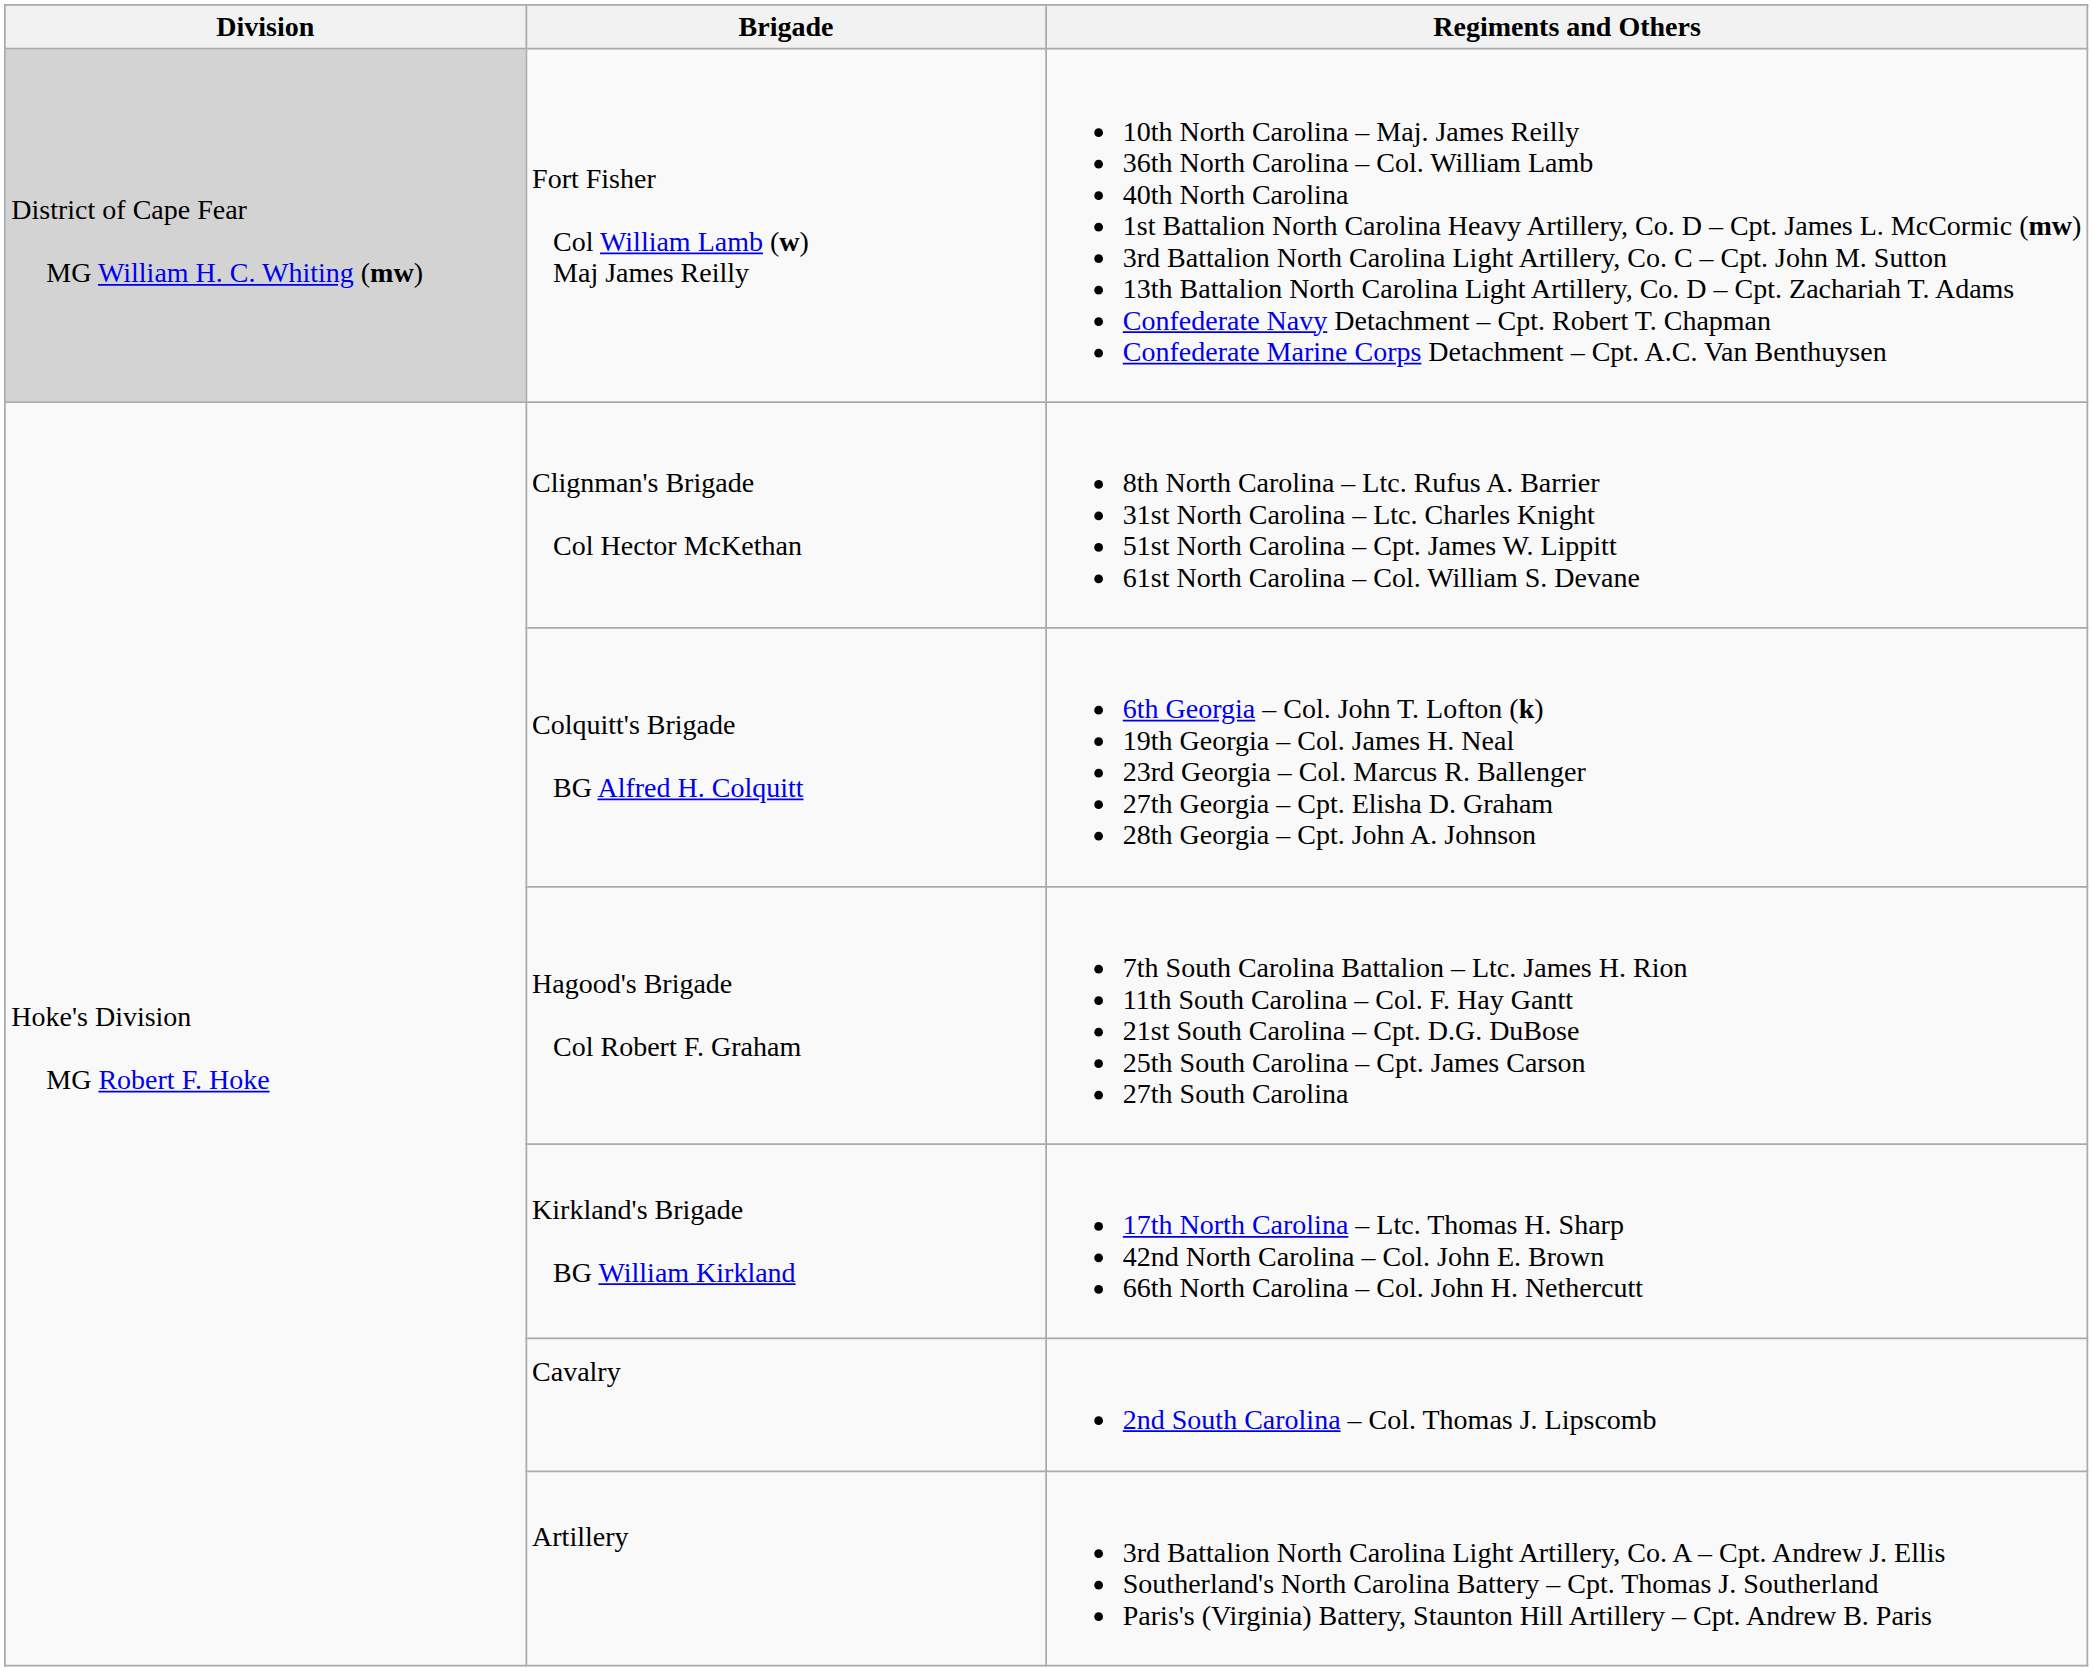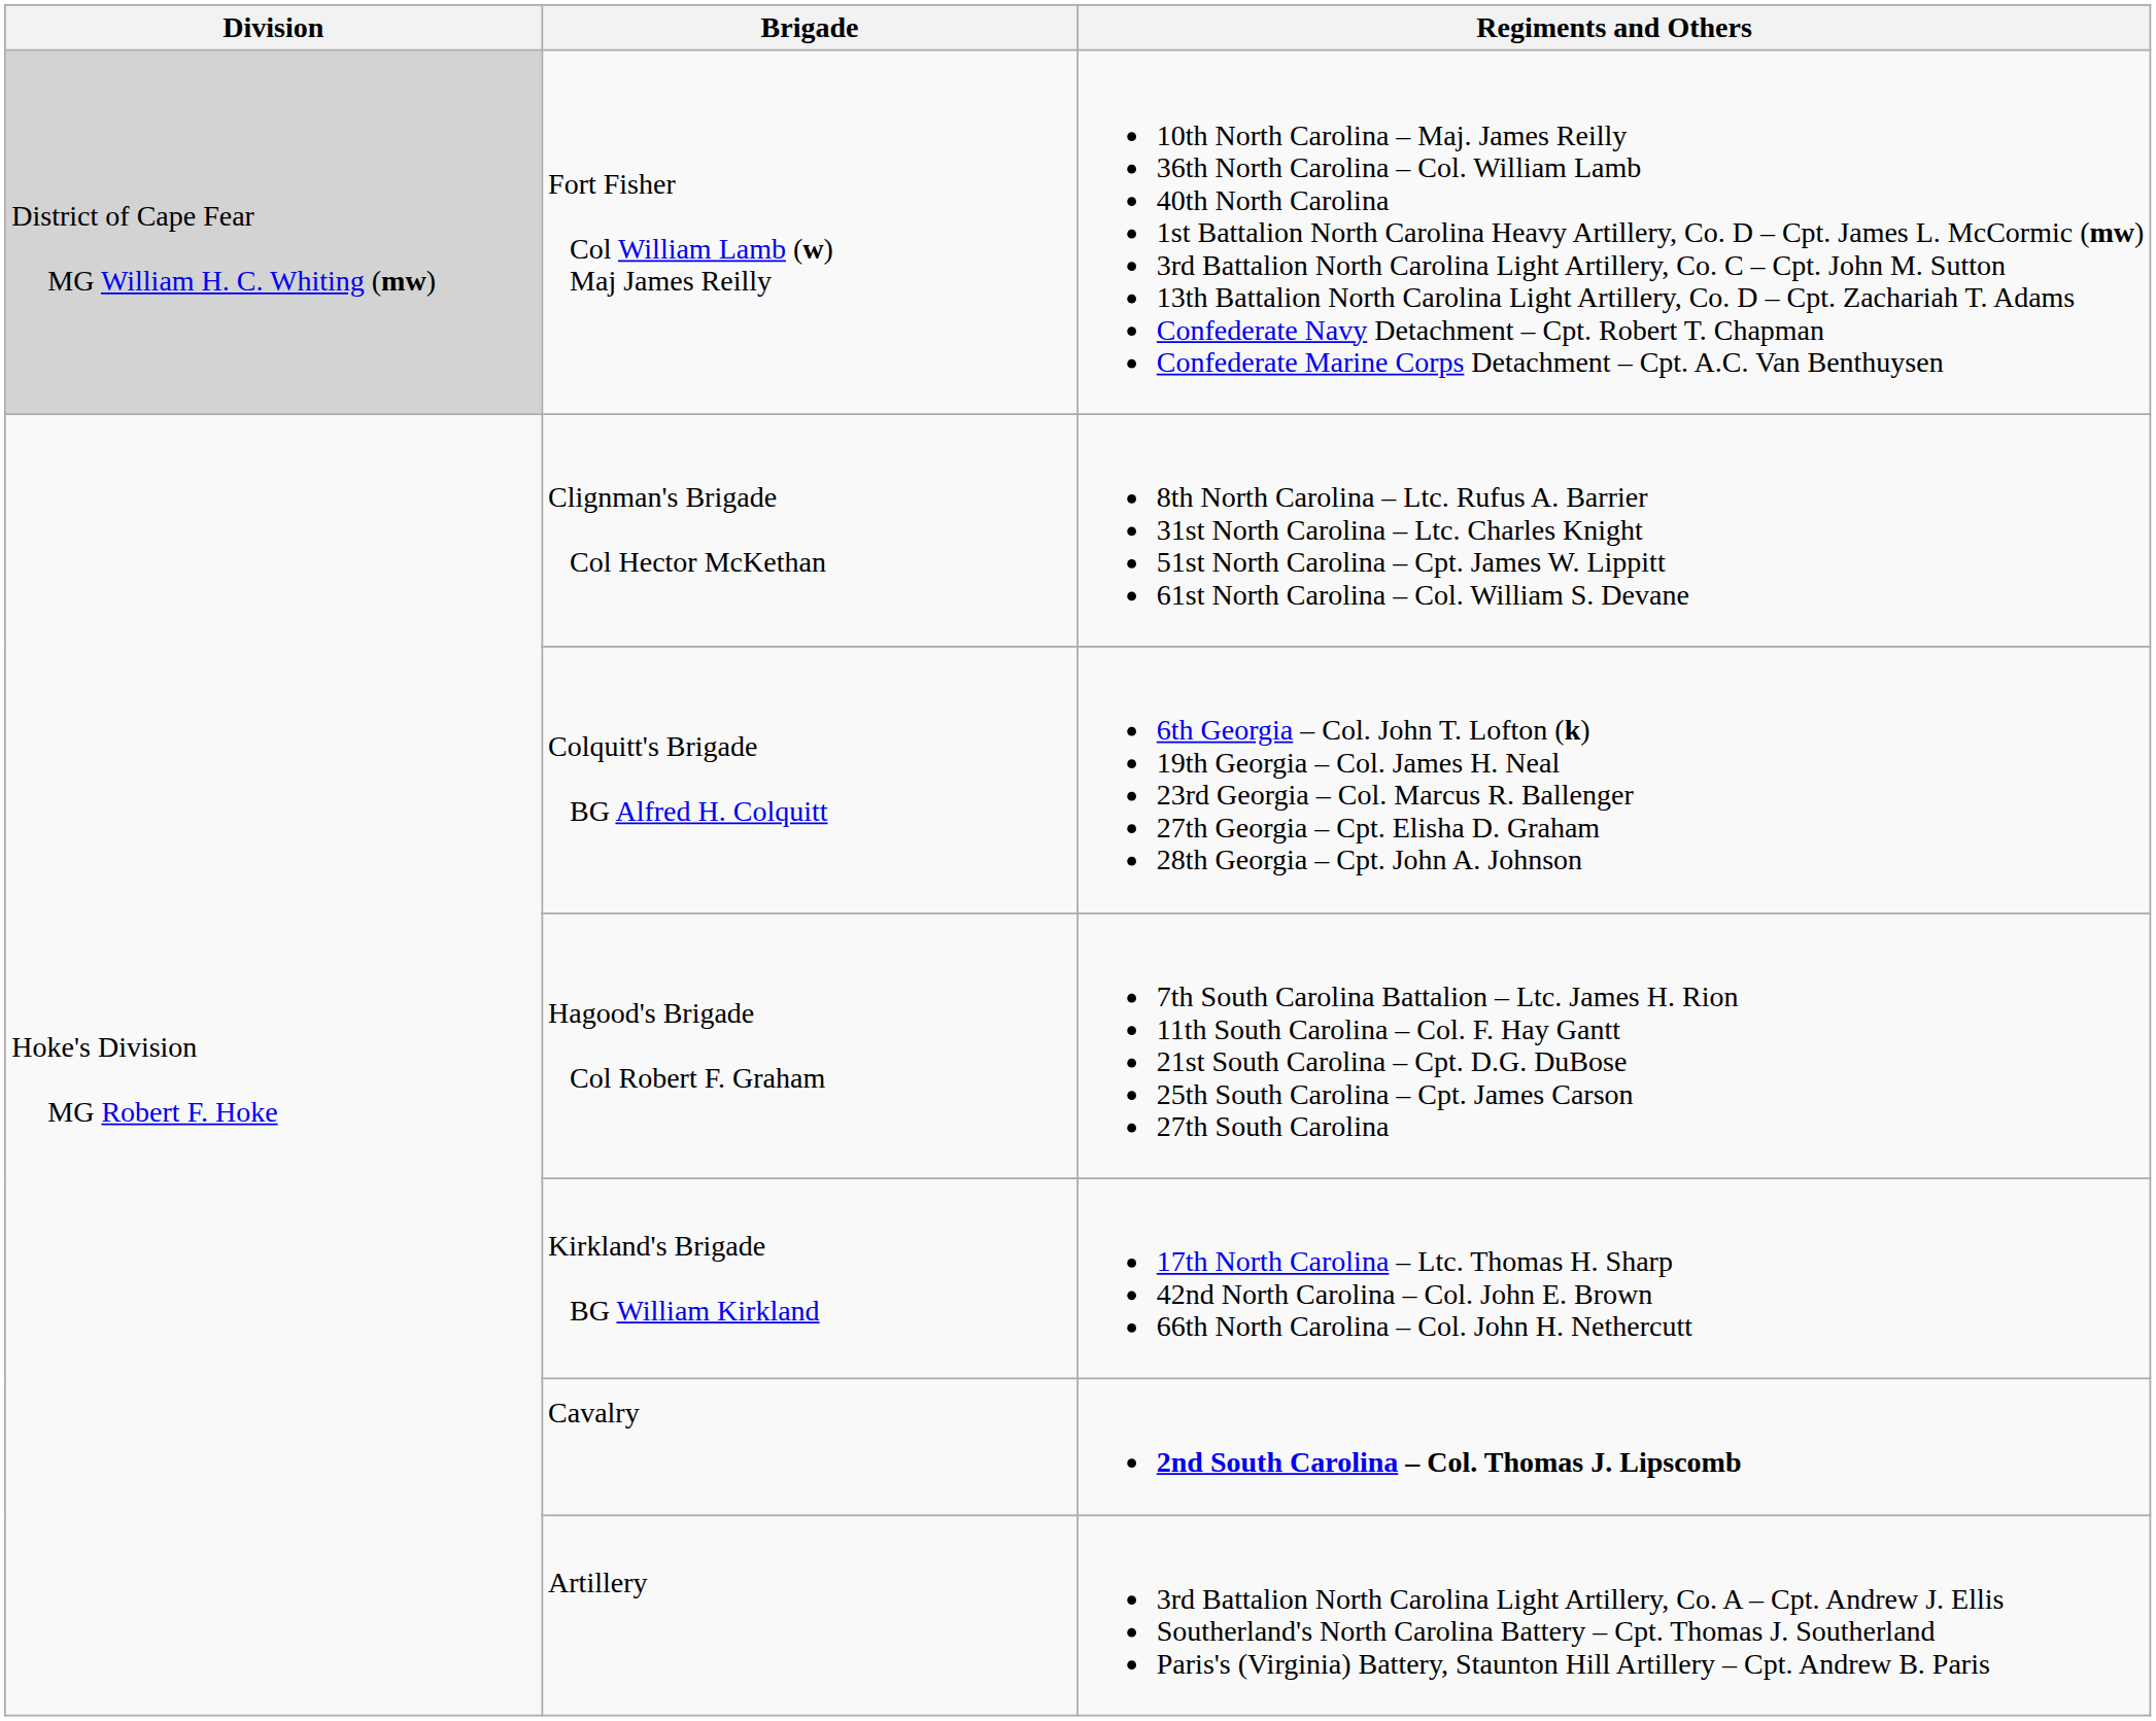Cavalry | Regiments and Others: normal -> bold
